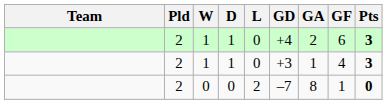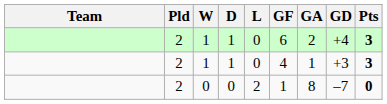columns swapped: GF <-> GD
